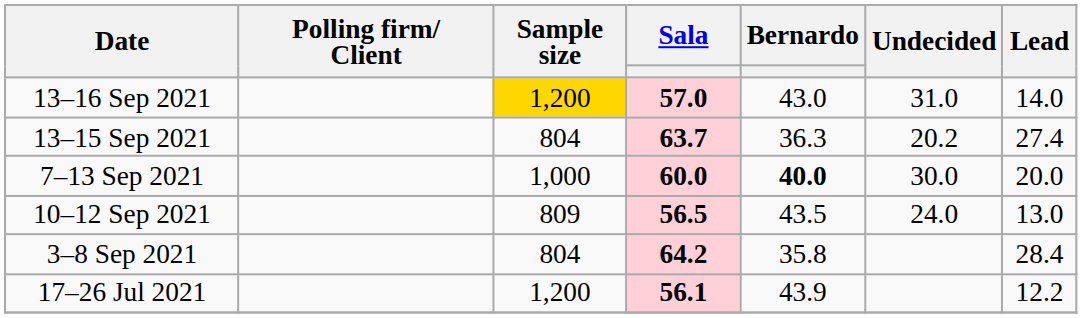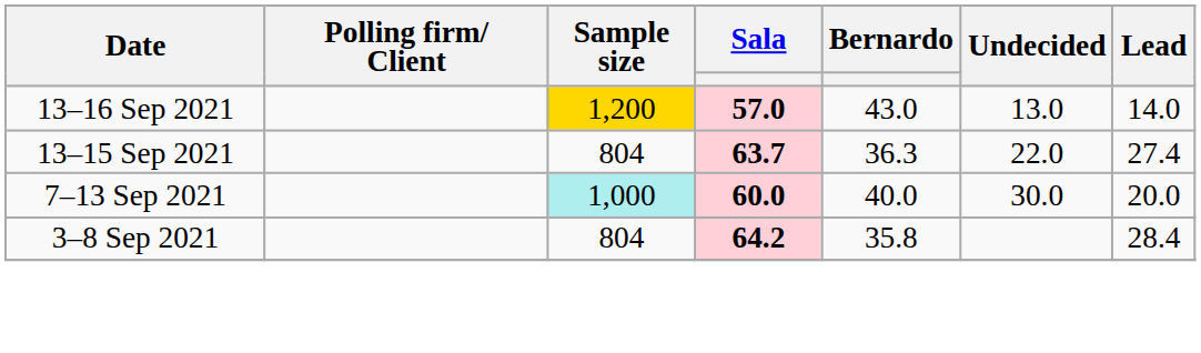13–16 Sep 2021 | Undecided: 31.0 -> 13.0
13–15 Sep 2021 | Undecided: 20.2 -> 22.0
7–13 Sep 2021 | Sample size: no background -> paleturquoise background
7–13 Sep 2021 | Bernardo: bold -> normal
- row: 10–12 Sep 2021 | 809 | 56.5 | 43.5 | 24.0 | 13.0
- row: 17–26 Jul 2021 | 1,200 | 56.1 | 43.9 | 12.2
